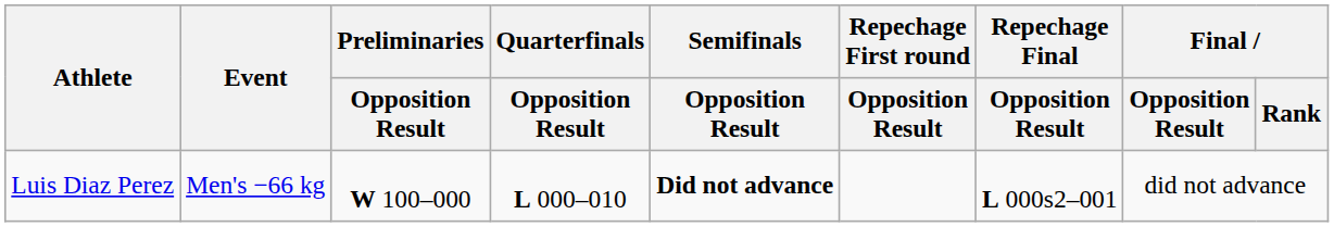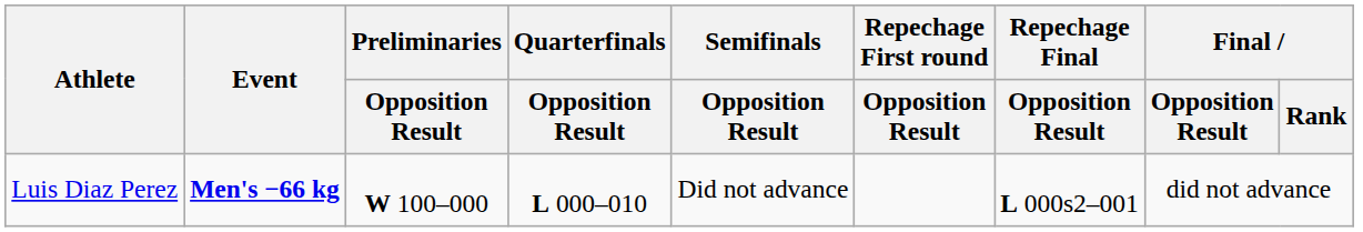Luis Diaz Perez | Event: normal -> bold
Luis Diaz Perez | Semifinals / Opposition Result: bold -> normal
